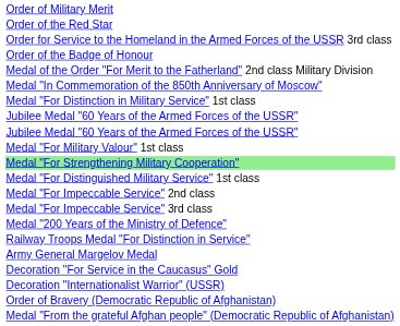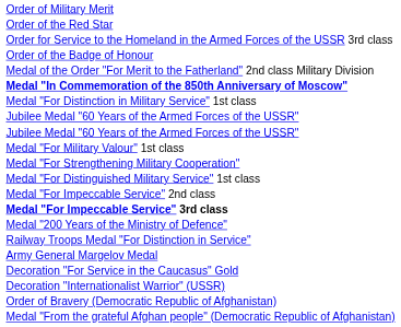row 6 | column 1: normal -> bold
row 11 | column 1: lightgreen background -> no background
row 14 | column 1: normal -> bold
